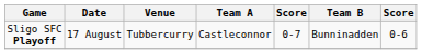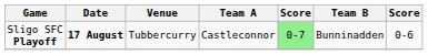Sligo SFC Playoff | Date: normal -> bold
Sligo SFC Playoff | column 5: no background -> lightgreen background
